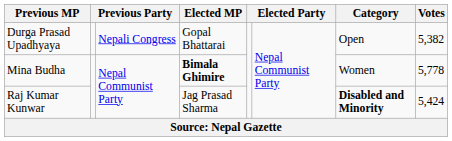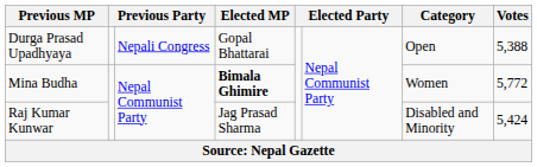Durga Prasad Upadhyaya | Votes: 5,382 -> 5,388
Mina Budha | Votes: 5,778 -> 5,772
Raj Kumar Kunwar | Category: bold -> normal
